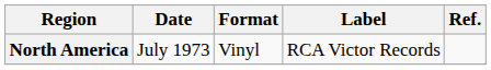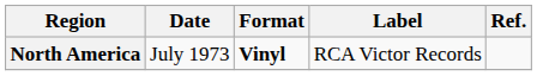North America | Format: normal -> bold
